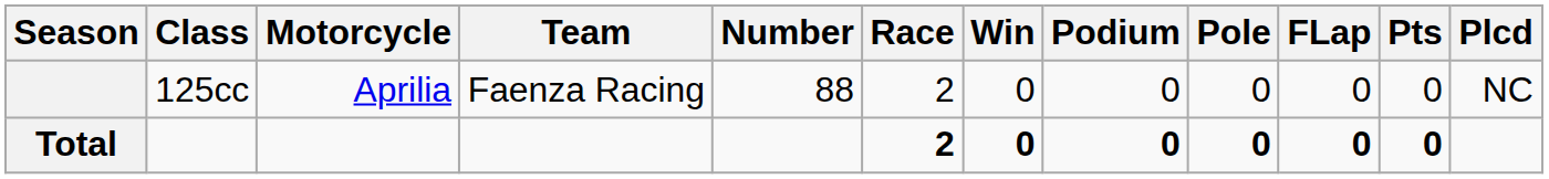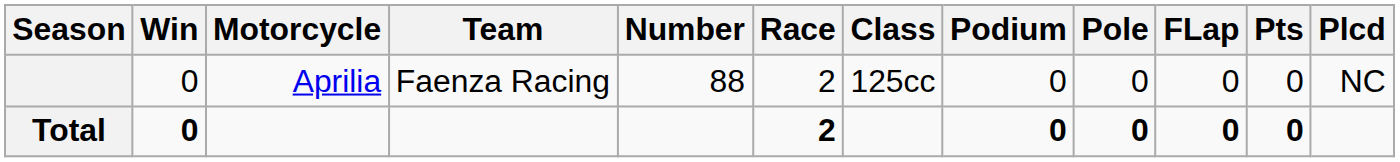columns swapped: Class <-> Win
